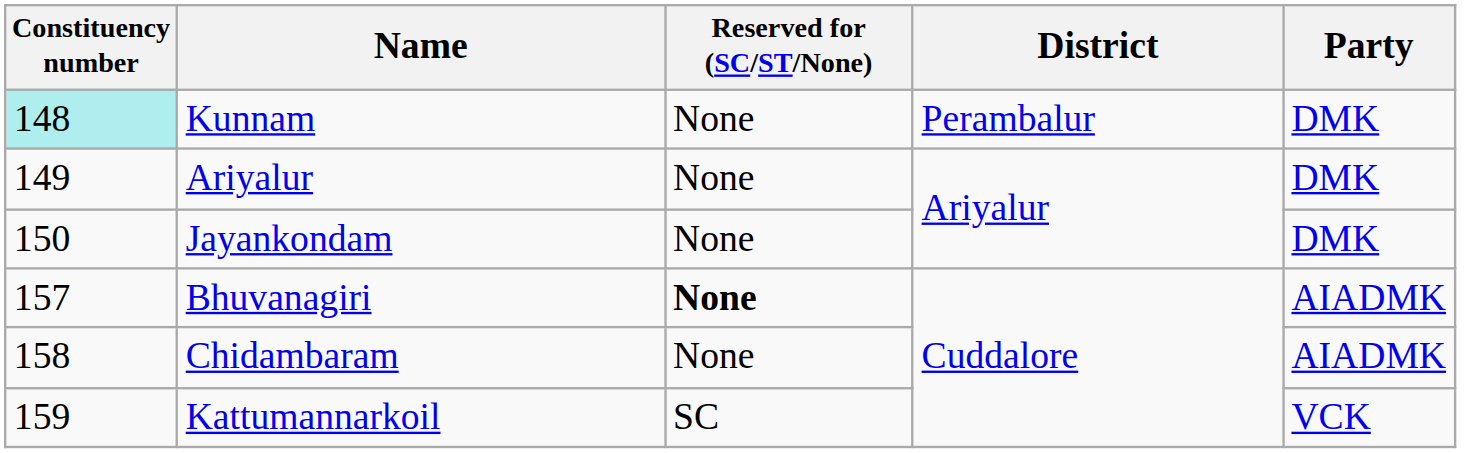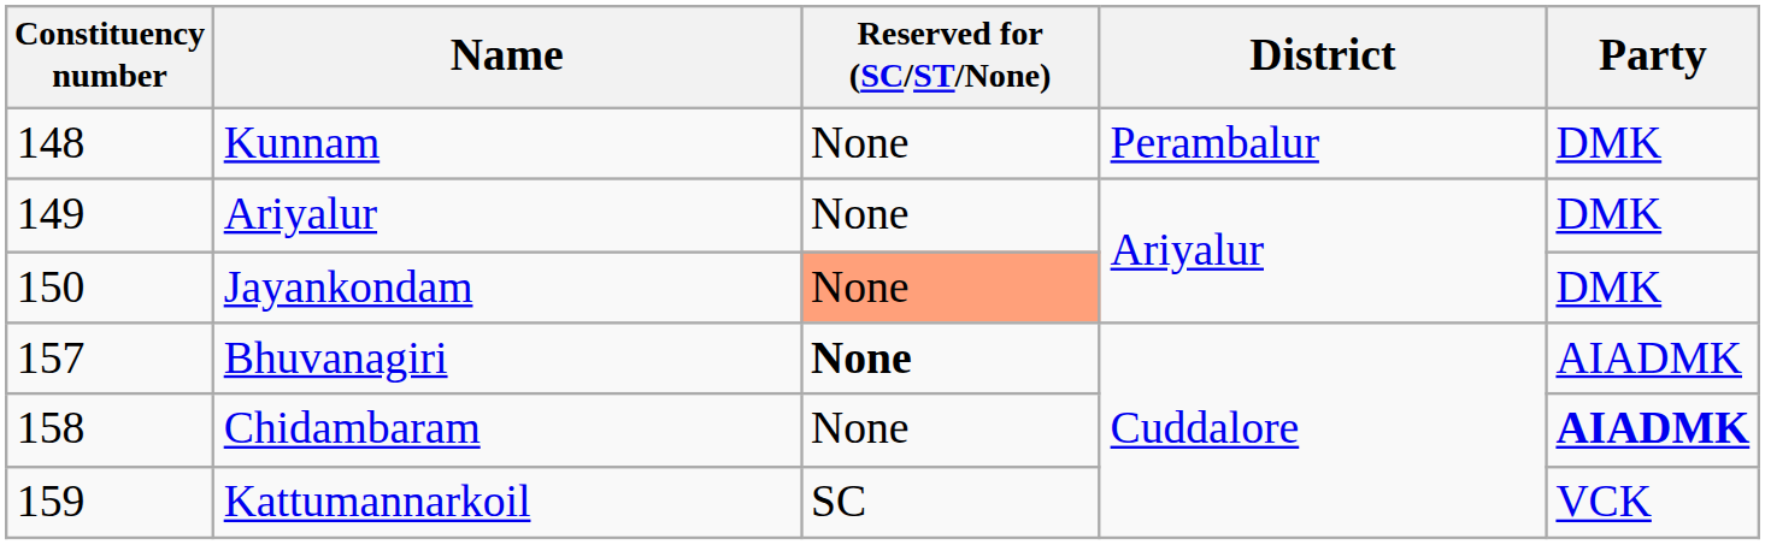Kunnam | Constituency number: paleturquoise background -> no background
Jayankondam | Reserved for (SC/ST/None): no background -> lightsalmon background
Chidambaram | Party: normal -> bold
